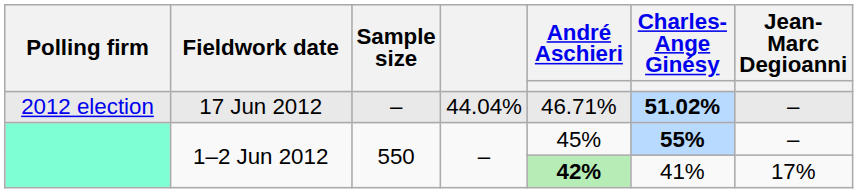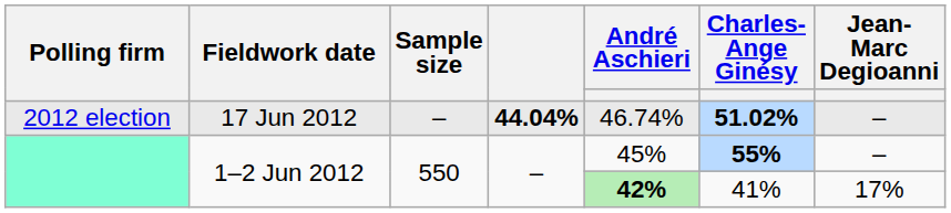2012 election | column 4: normal -> bold
2012 election | André Aschieri: 46.71% -> 46.74%
